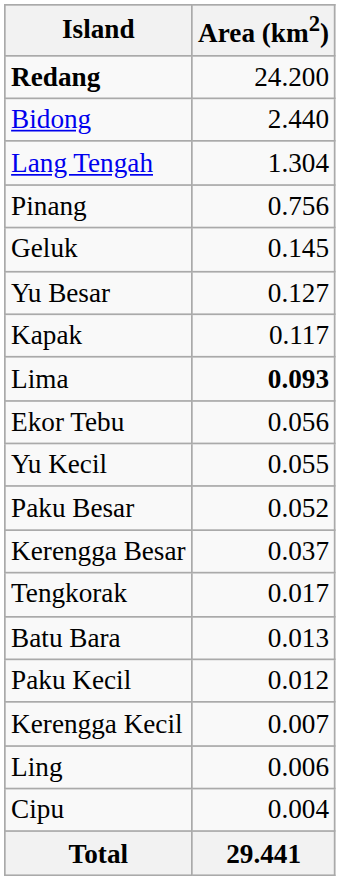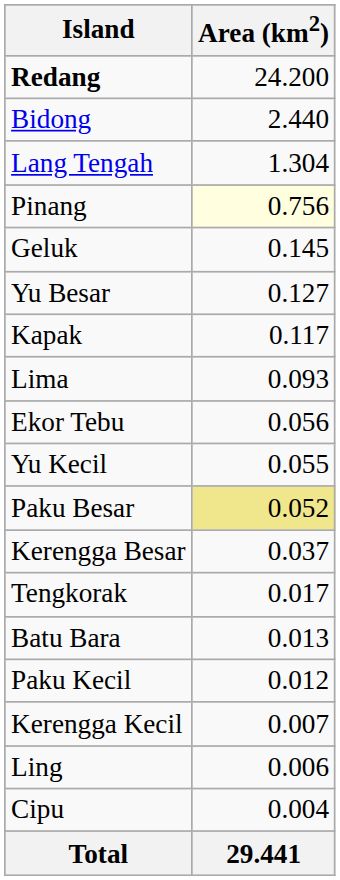Pinang | Area (km2): no background -> lightyellow background
Lima | Area (km2): bold -> normal
Paku Besar | Area (km2): no background -> khaki background
